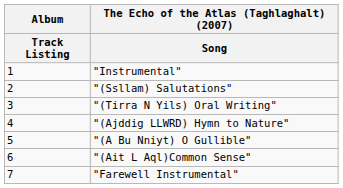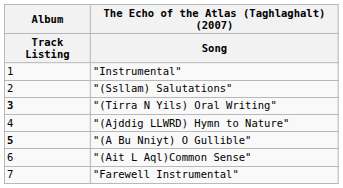"(Tirra N Yils) Oral Writing" | Album / Track Listing: normal -> bold
"(A Bu Nniyt) O Gullible" | Album / Track Listing: normal -> bold
